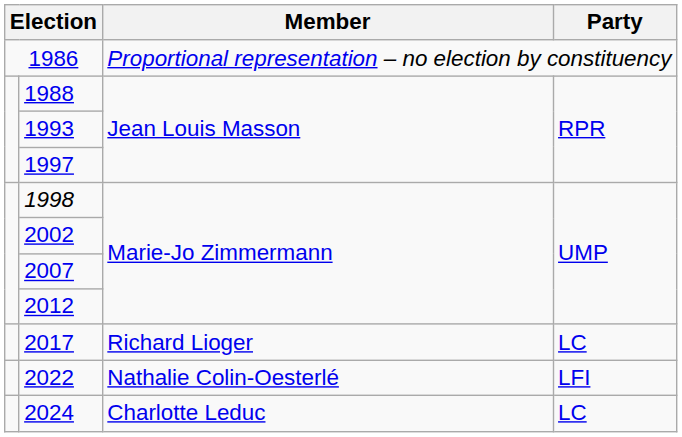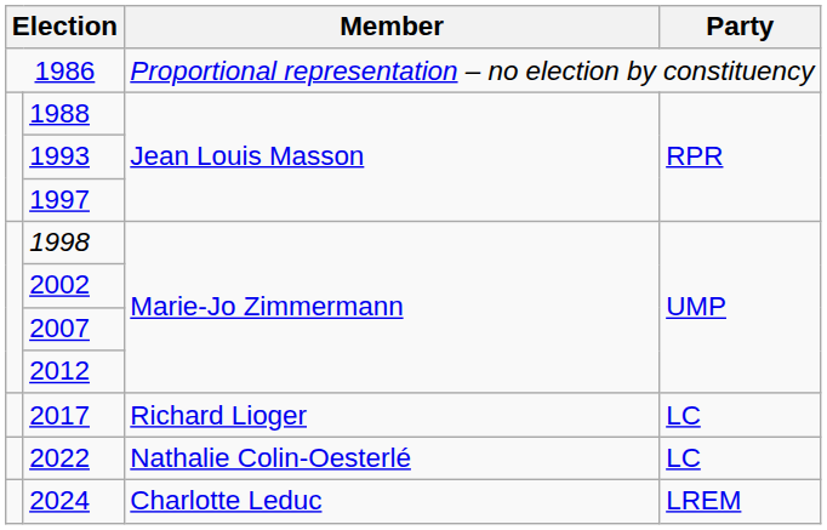2022 | Party: LFI -> LC
2024 | Party: LC -> LREM
